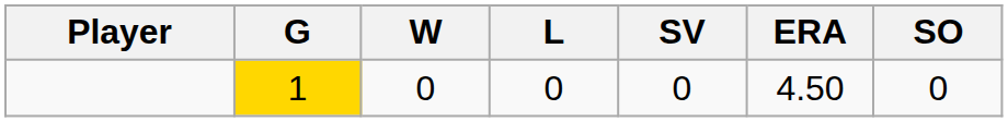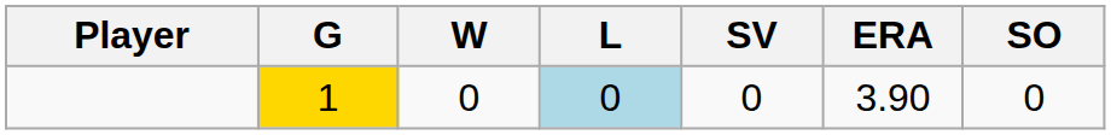row 2 | L: no background -> lightblue background
row 2 | ERA: 4.50 -> 3.90
